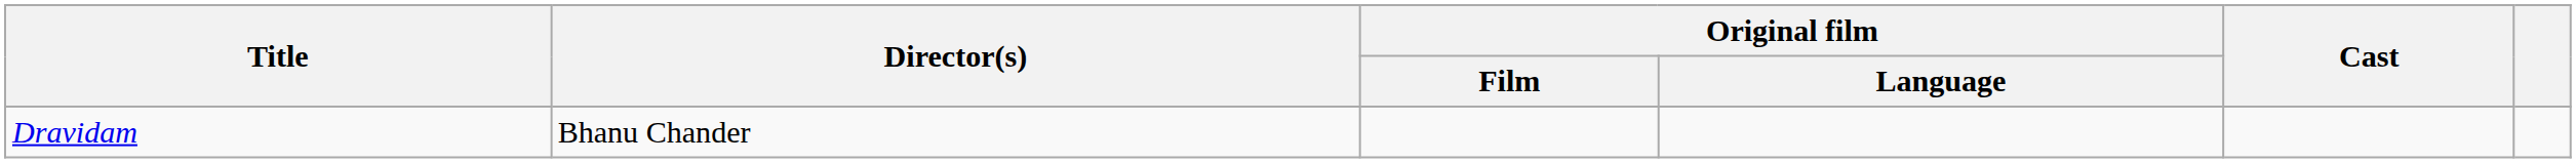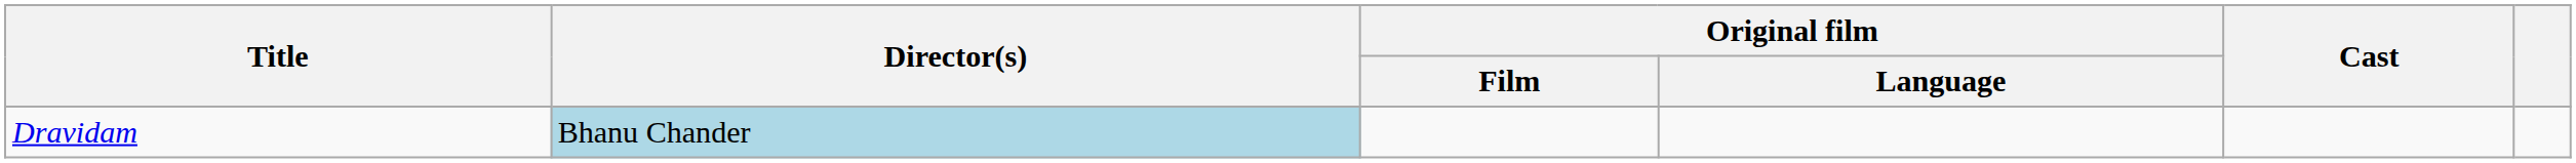Dravidam | Director(s): no background -> lightblue background
